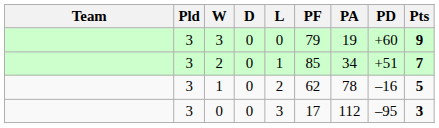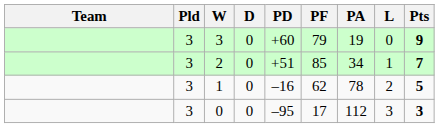columns swapped: L <-> PD
